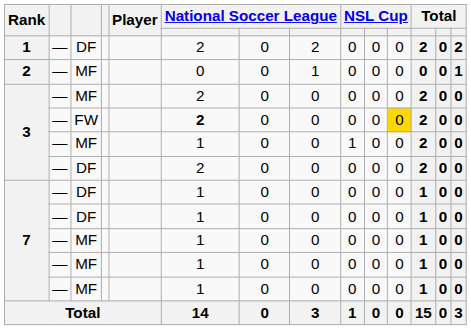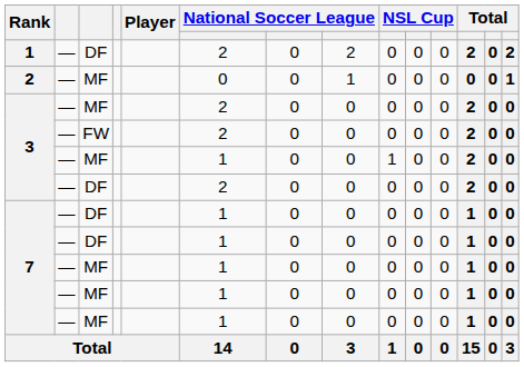3 / FW | column 6: bold -> normal
3 / FW | column 11: gold background -> no background
